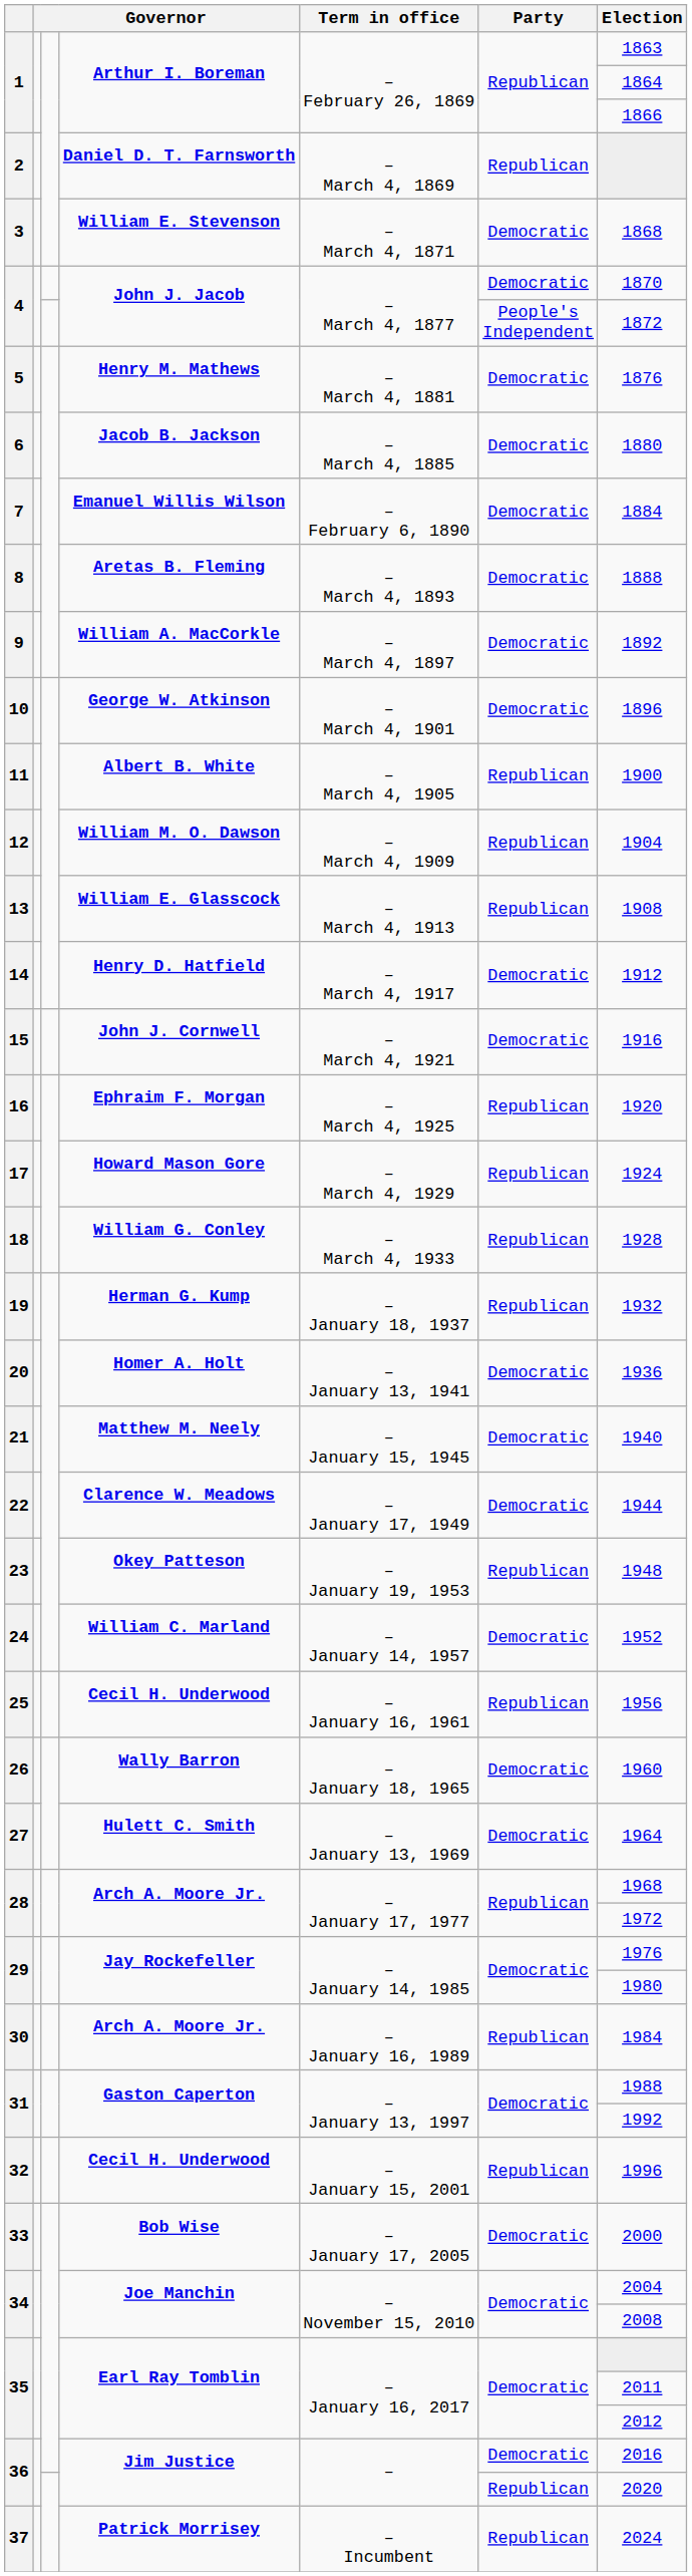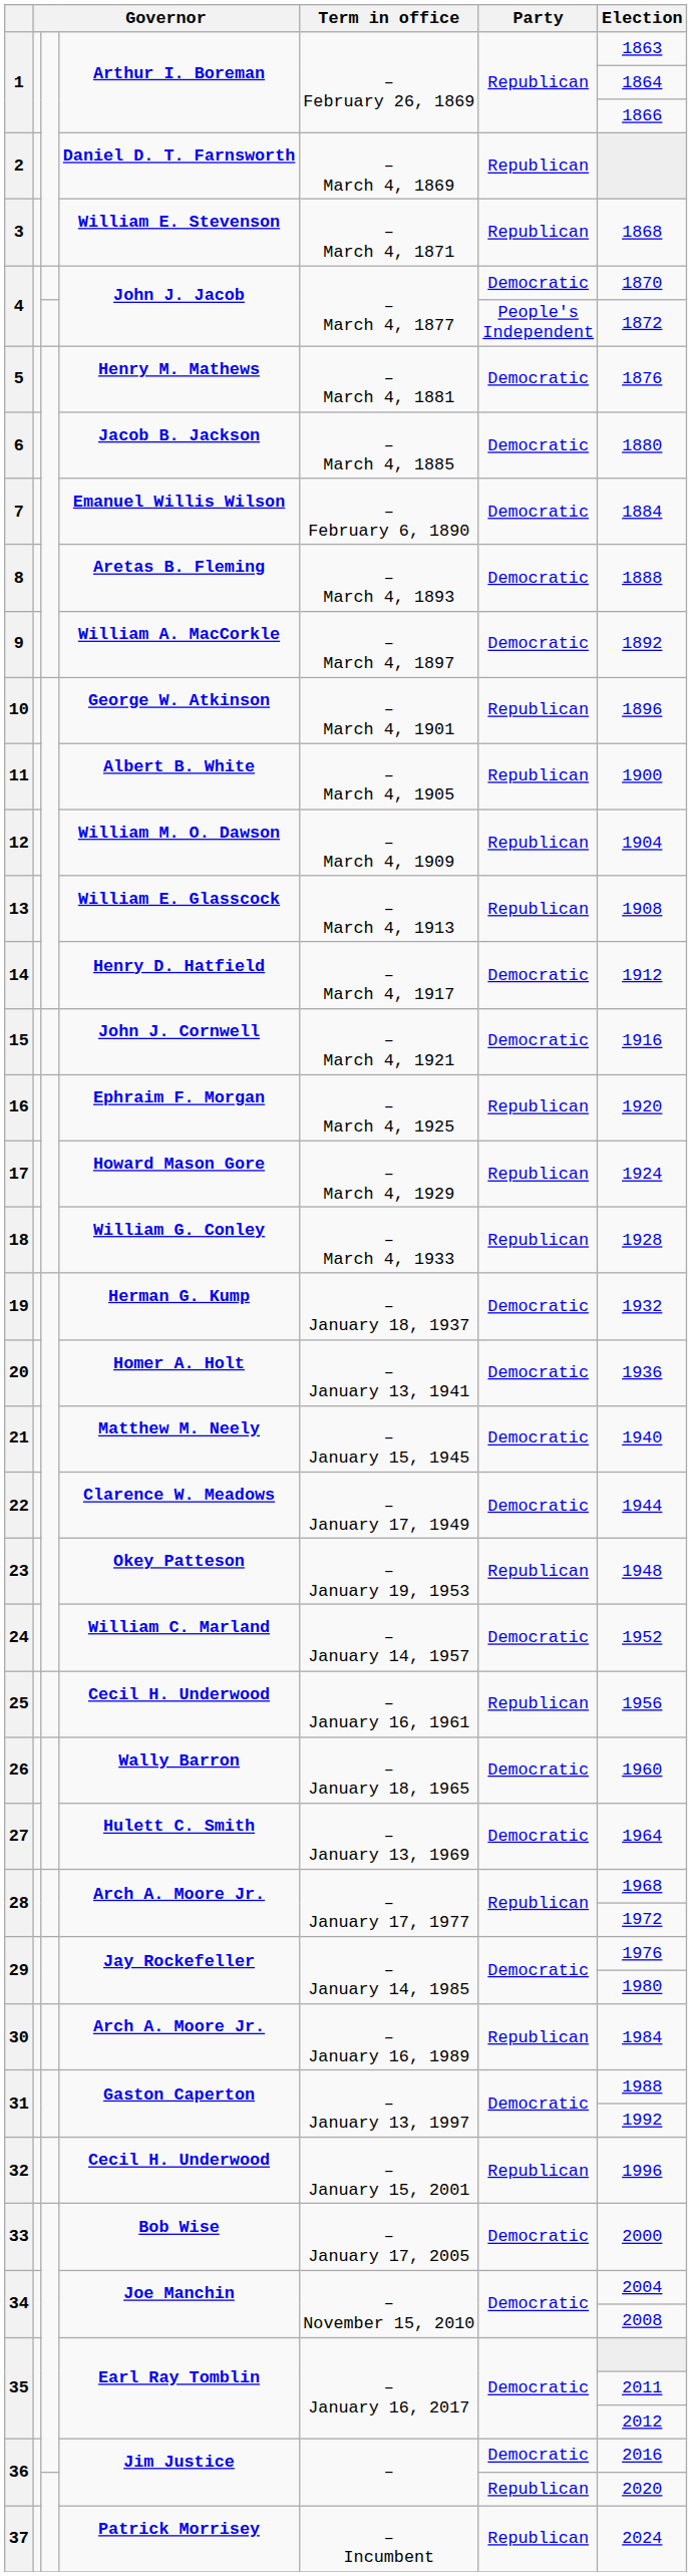3 | Party: Democratic -> Republican
10 | Party: Democratic -> Republican
19 | Party: Republican -> Democratic
